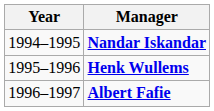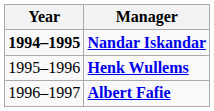Nandar Iskandar | Year: normal -> bold
